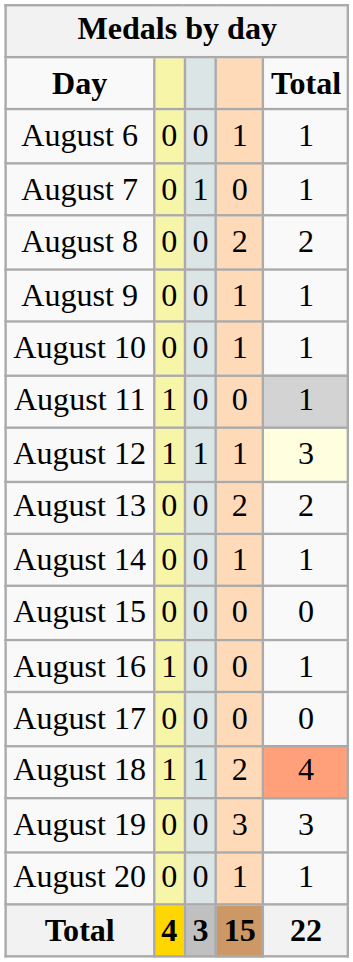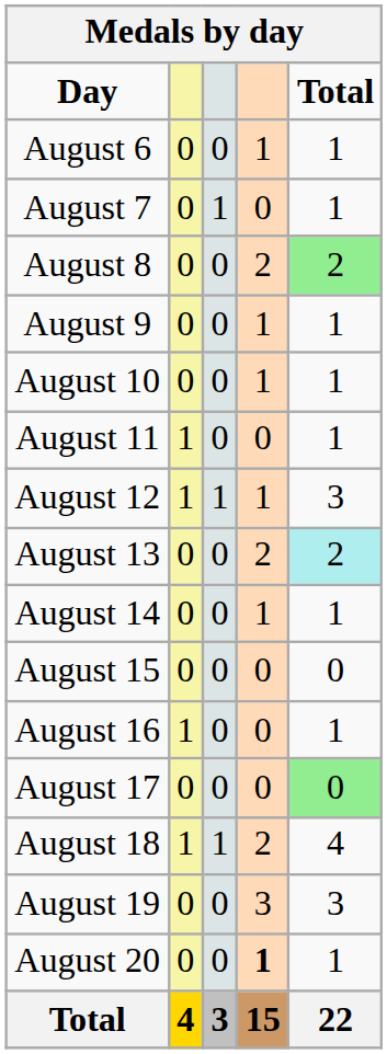August 8 | Total: no background -> lightgreen background
August 11 | Total: lightgrey background -> no background
August 12 | Total: lightyellow background -> no background
August 13 | Total: no background -> paleturquoise background
August 17 | Total: no background -> lightgreen background
August 18 | Total: lightsalmon background -> no background
August 20 | column 4: normal -> bold
